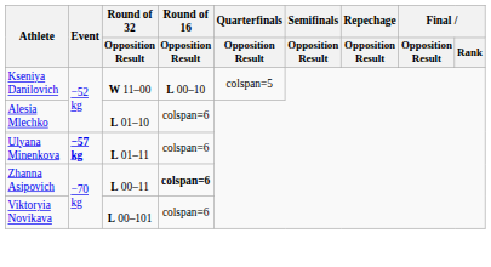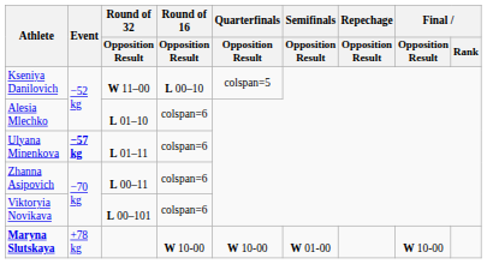Zhanna Asipovich | Round of 16 / Opposition Result: bold -> normal
+ row: Maryna Slutskaya | +78 kg | W 10-00 | W 10-00 | W 01-00 | W 10-00
